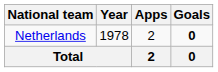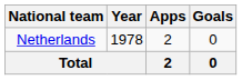Netherlands | Goals: bold -> normal
